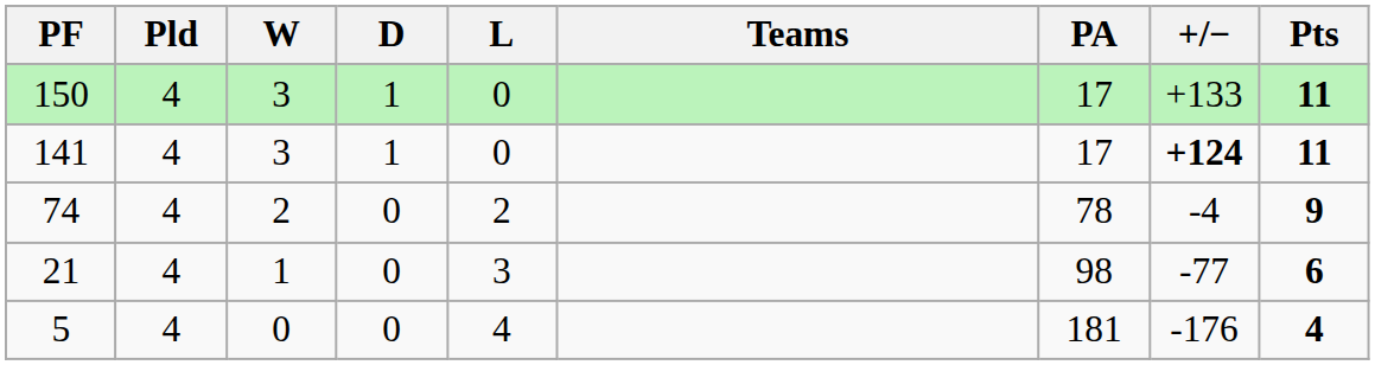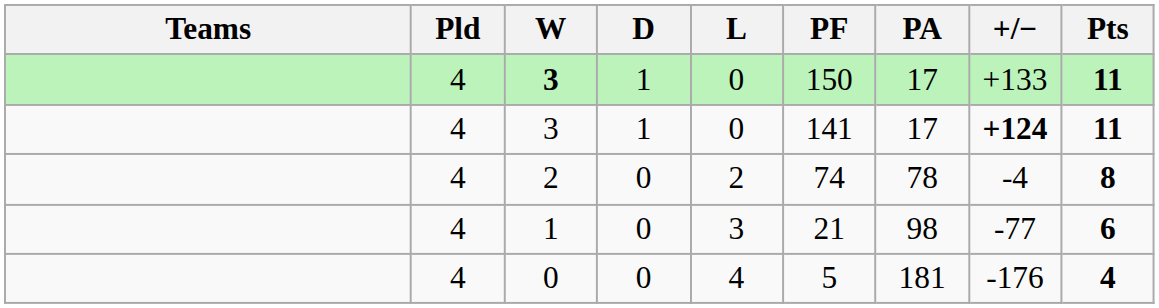columns swapped: Teams <-> PF
row 2 | W: normal -> bold
row 4 | Pts: 9 -> 8
